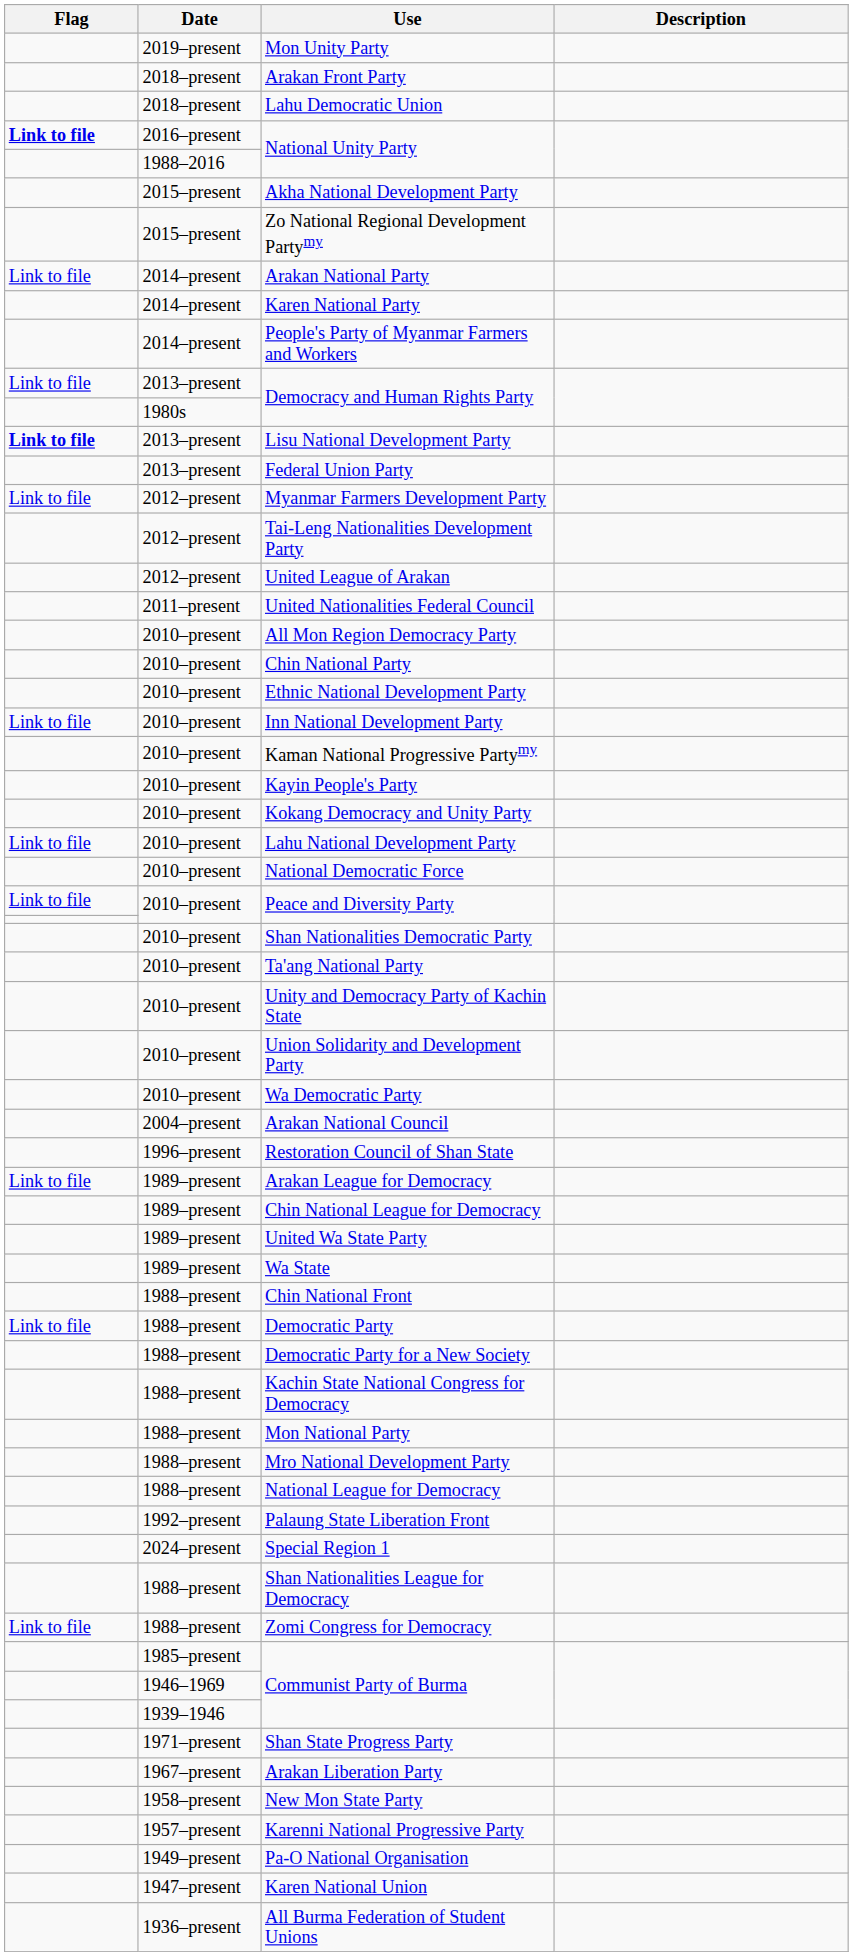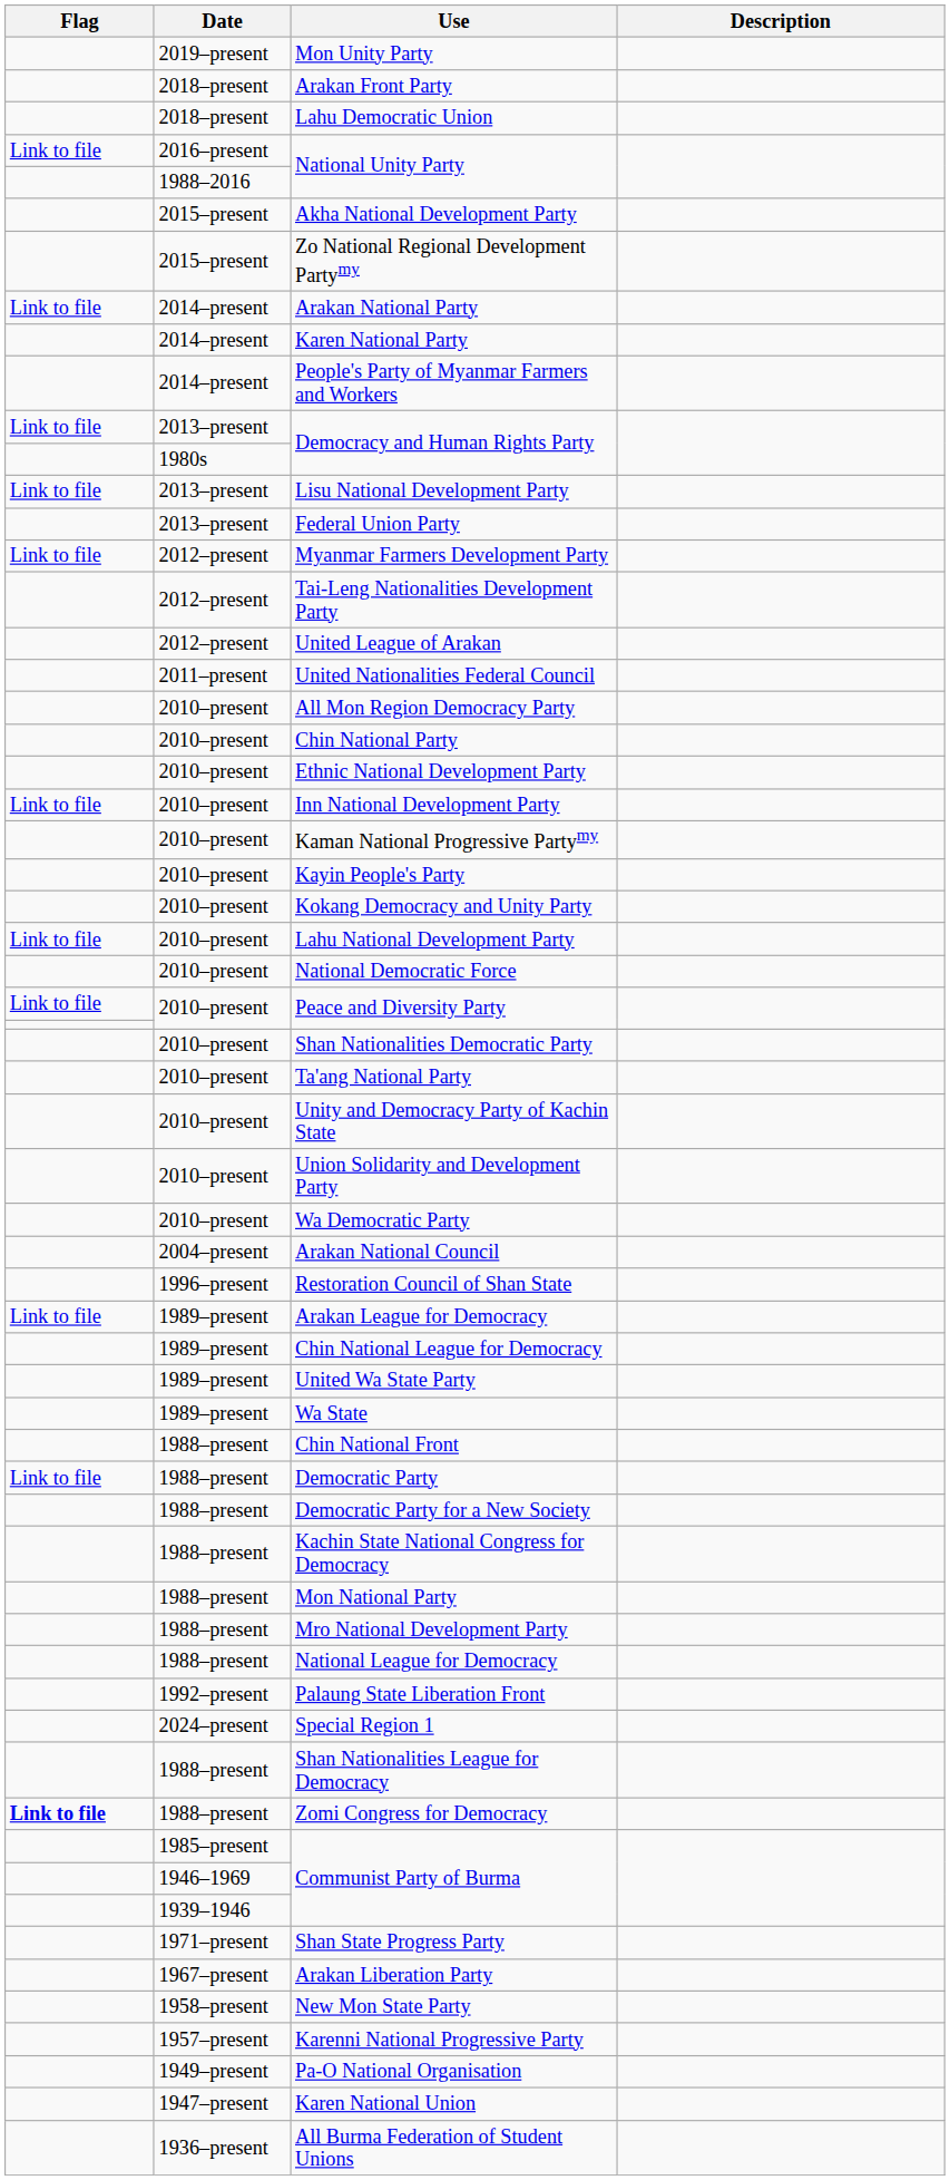2016–present / National Unity Party | Flag: bold -> normal
Lisu National Development Party | Flag: bold -> normal
Zomi Congress for Democracy | Flag: normal -> bold
